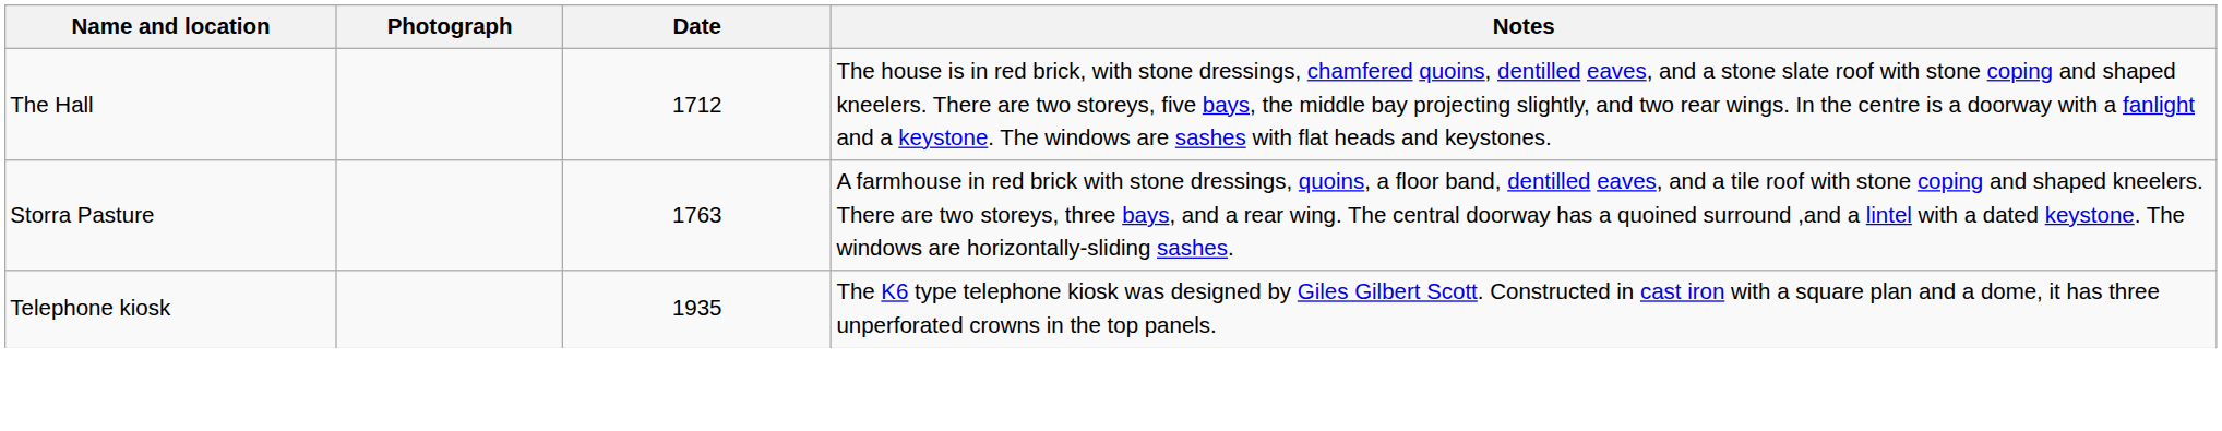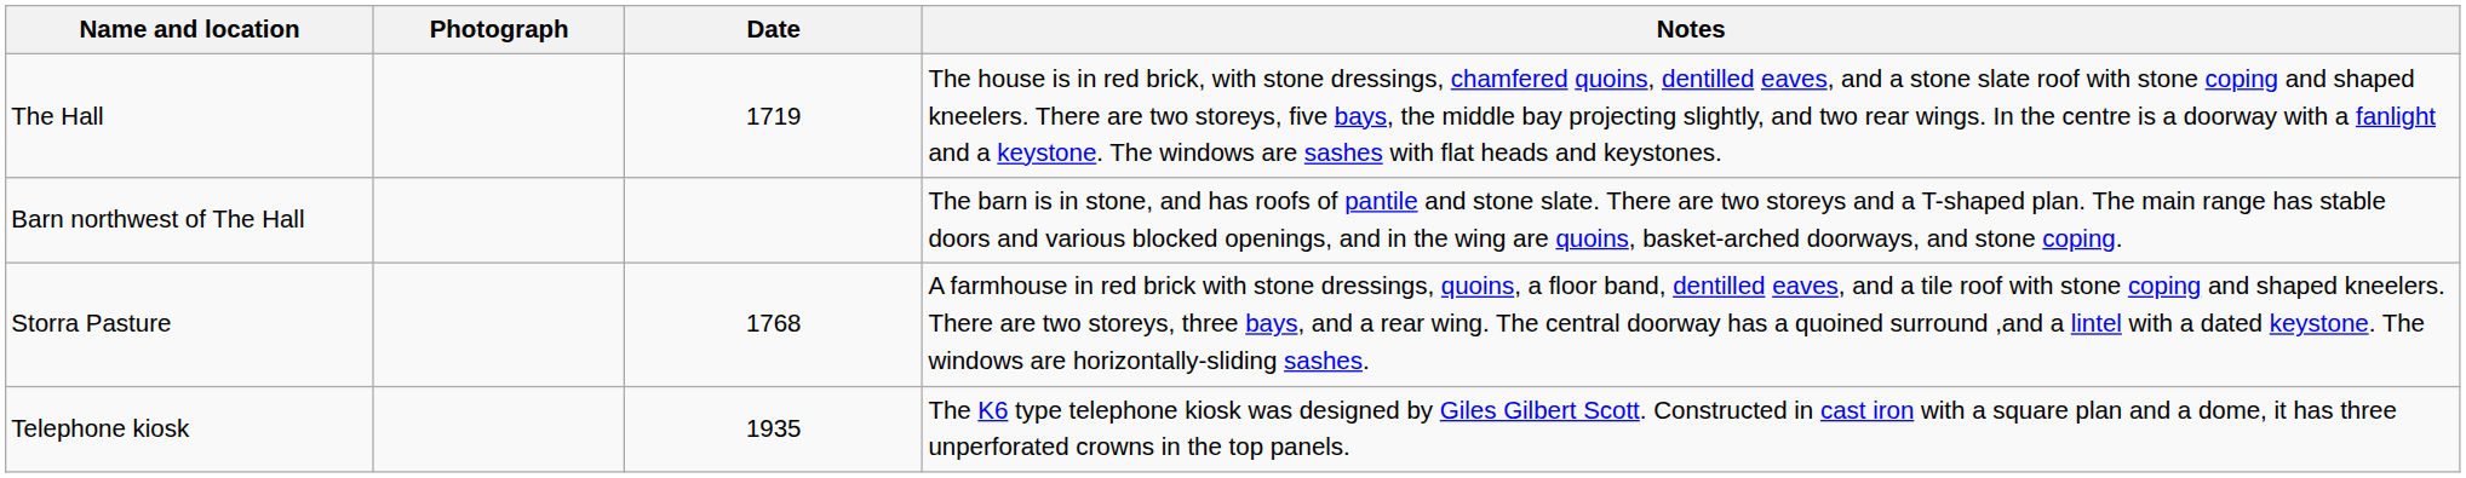The Hall | Date: 1712 -> 1719
+ row: Barn northwest of The Hall | The barn is in stone, and has roofs of pantile and stone slate. There are two storeys and a T-shaped plan. The main range has stable doors and various blocked openings, and in the wing are quoins, basket-arched doorways, and stone coping.
Storra Pasture | Date: 1763 -> 1768
